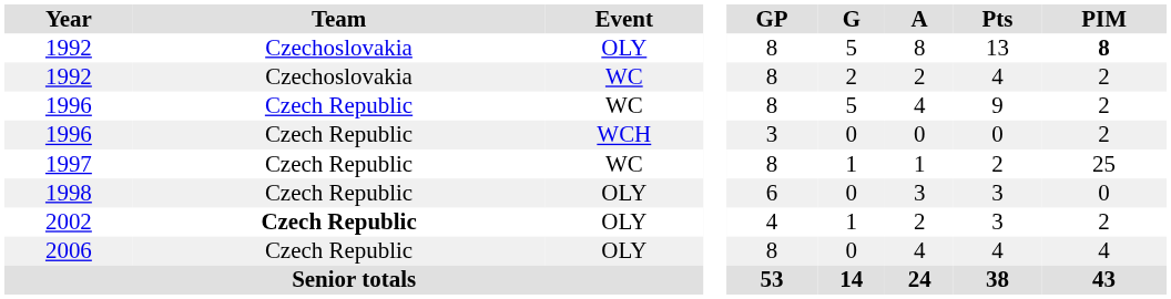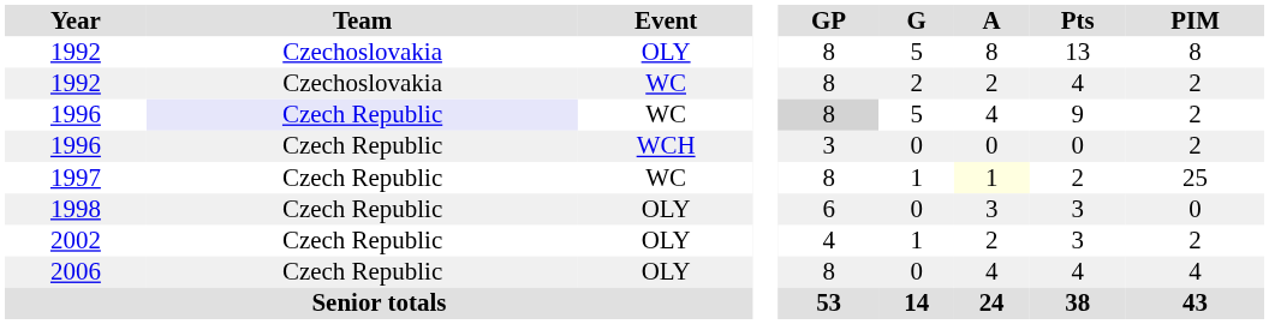1992 / OLY | PIM: bold -> normal
1996 / WC | Team: no background -> lavender background
1996 / WC | GP: no background -> lightgrey background
1997 | A: no background -> lightyellow background
2002 | Team: bold -> normal
